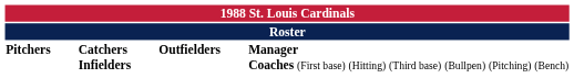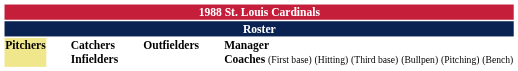Pitchers | column 1: no background -> khaki background
